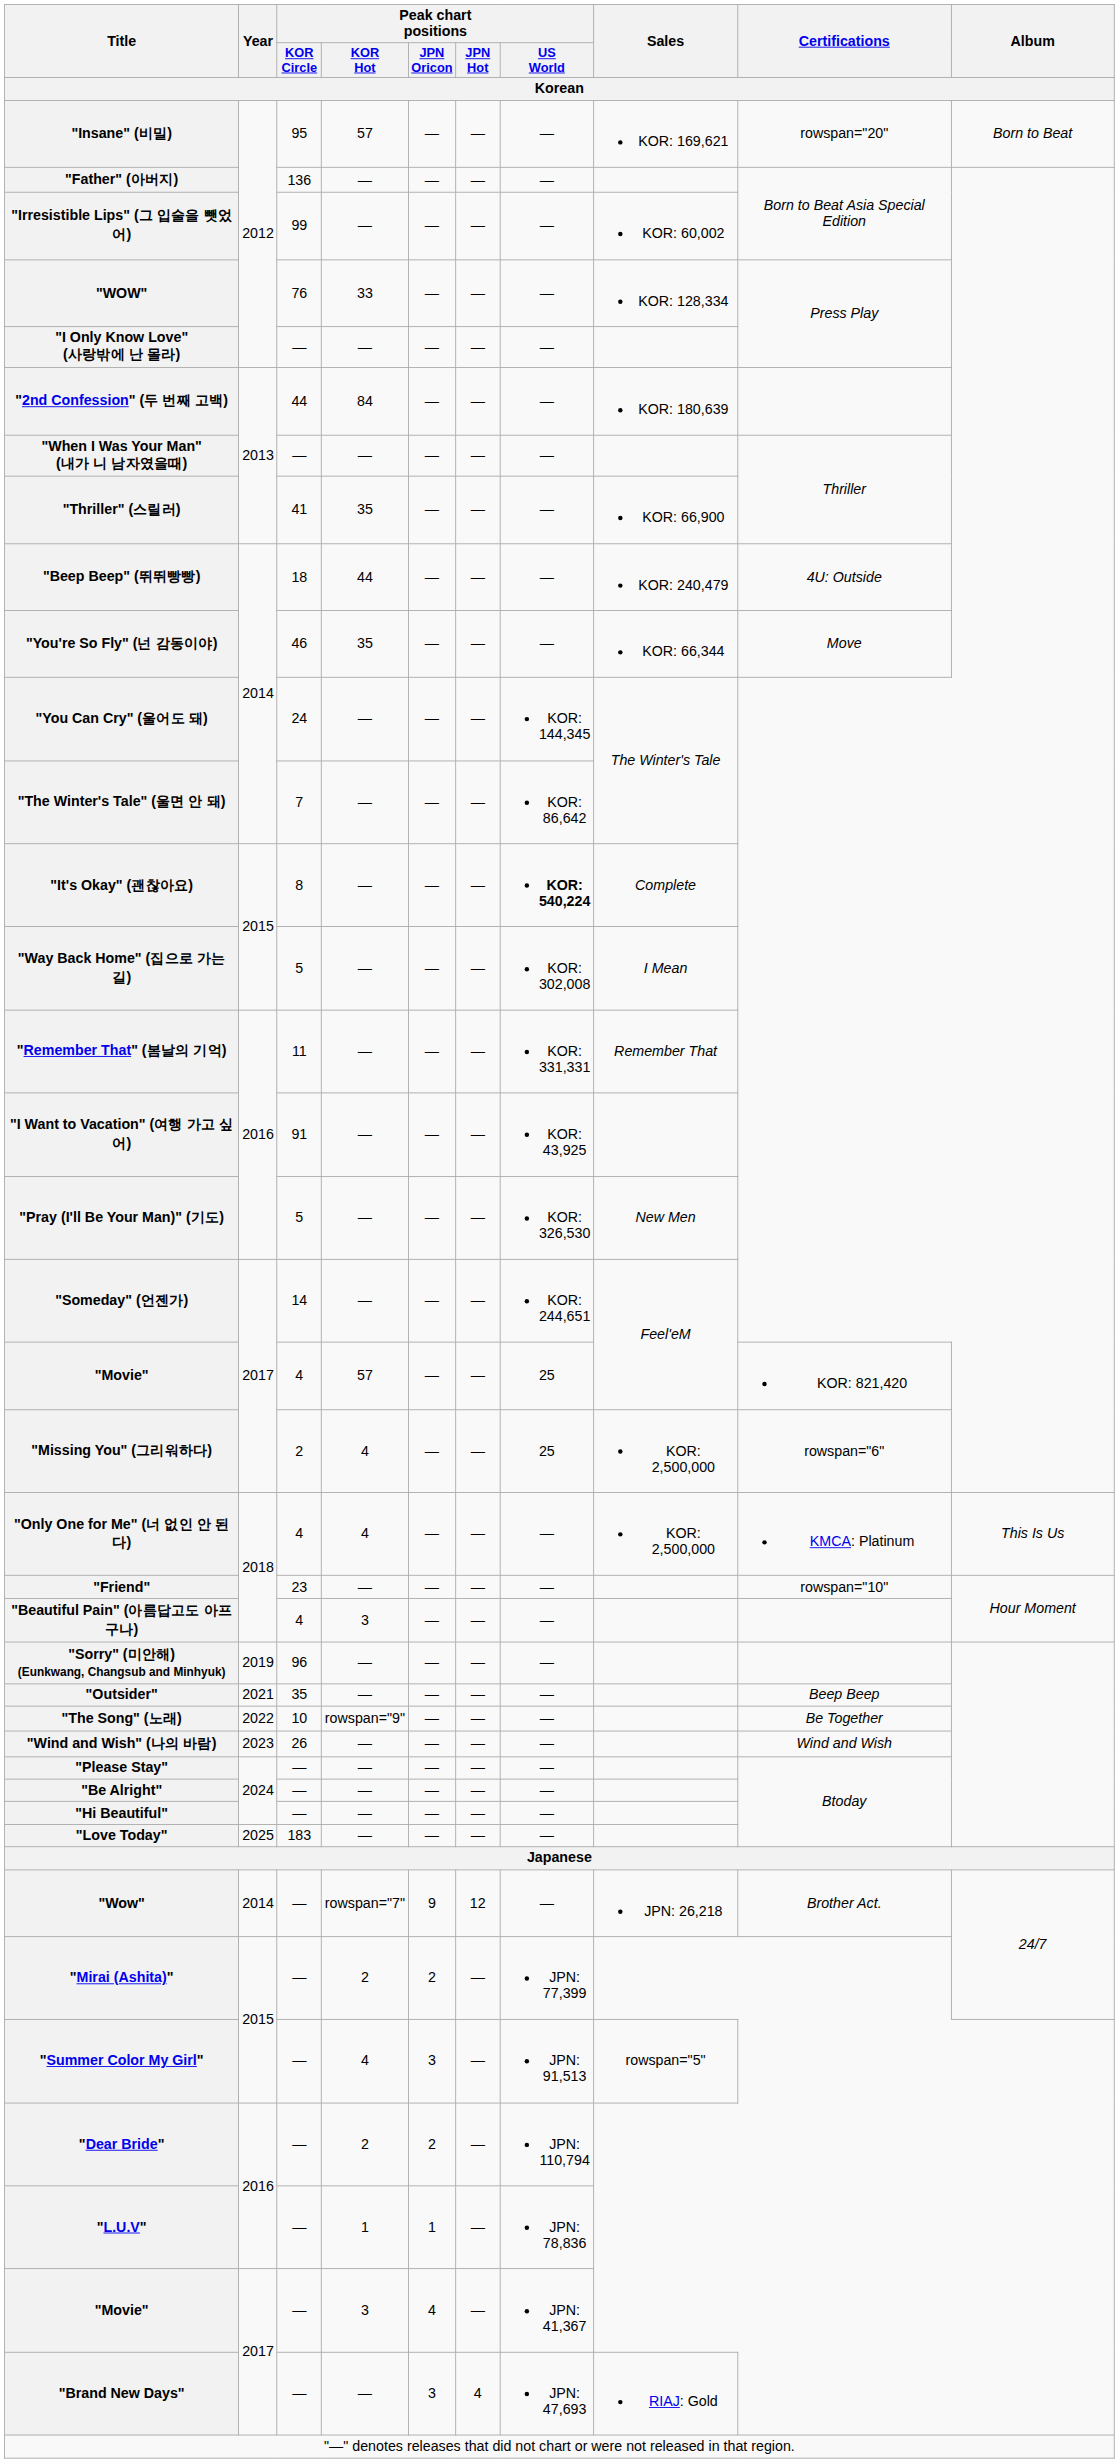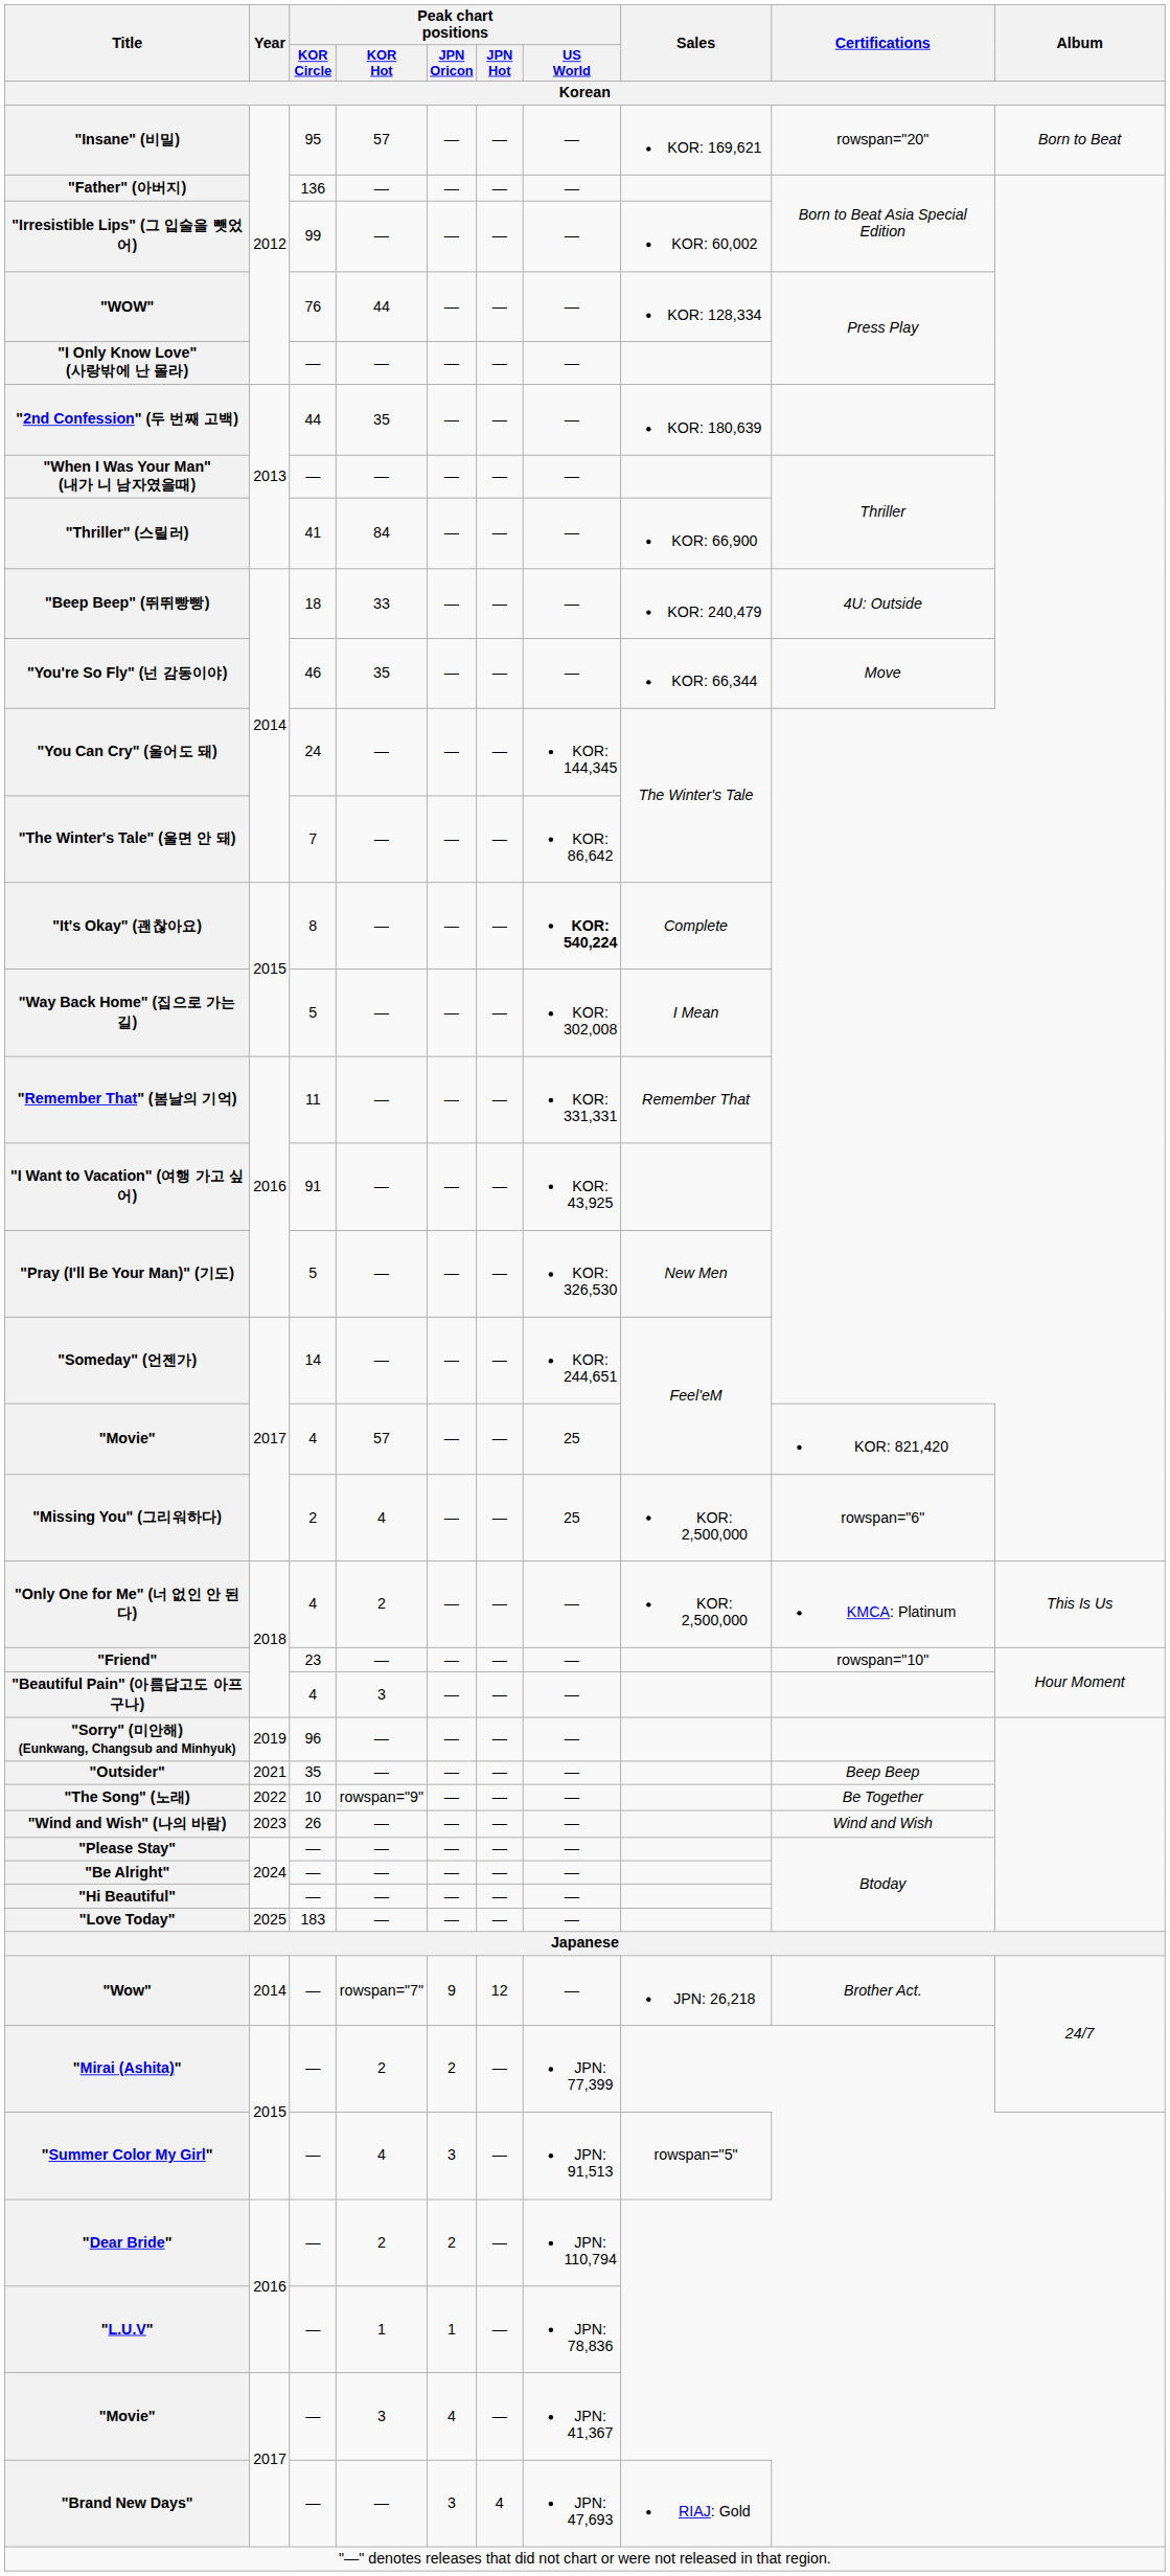"WOW" | Peak chart positions / KOR Hot: 33 -> 44
"2nd Confession" (두 번째 고백) | Peak chart positions / KOR Hot: 84 -> 35
"Thriller" (스릴러) | Peak chart positions / KOR Hot: 35 -> 84
"Beep Beep" (뛰뛰빵빵) | Peak chart positions / KOR Hot: 44 -> 33
"Only One for Me" (너 없인 안 된다) | Peak chart positions / KOR Hot: 4 -> 2
